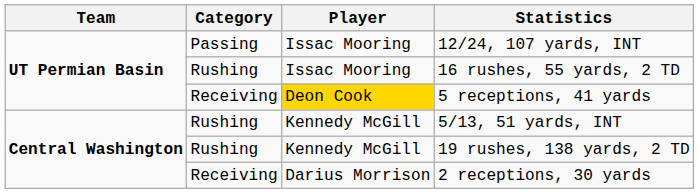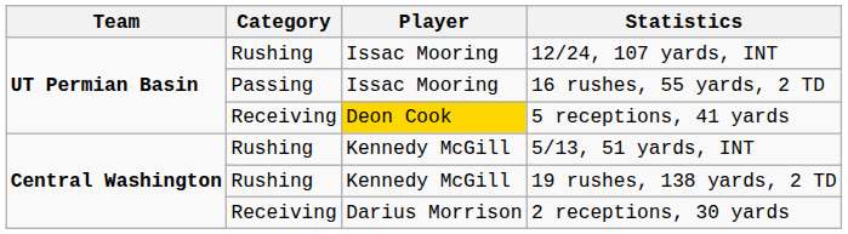12/24, 107 yards, INT | Category: Passing -> Rushing
16 rushes, 55 yards, 2 TD | Category: Rushing -> Passing
